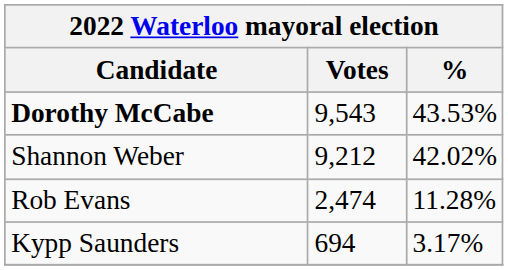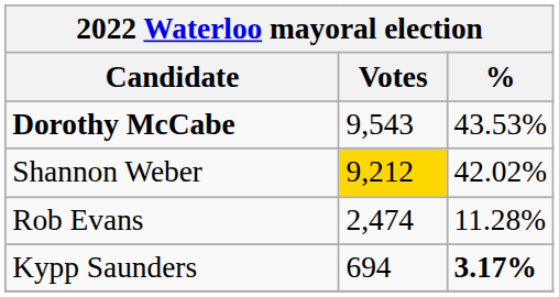Shannon Weber | Votes: no background -> gold background
Kypp Saunders | %: normal -> bold
